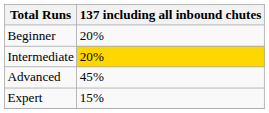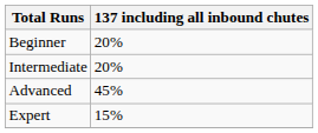Intermediate | 137 including all inbound chutes: gold background -> no background
